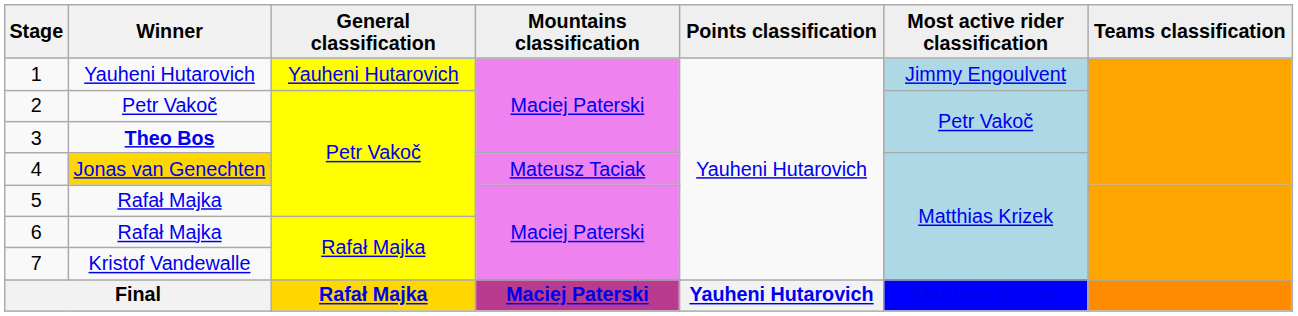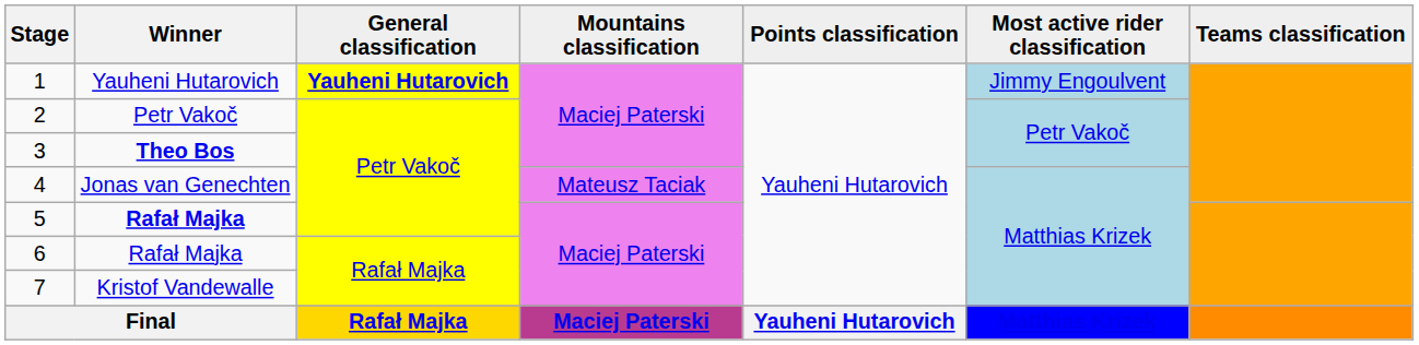1 | General classification: normal -> bold
4 | Winner: gold background -> no background
5 | Winner: normal -> bold
